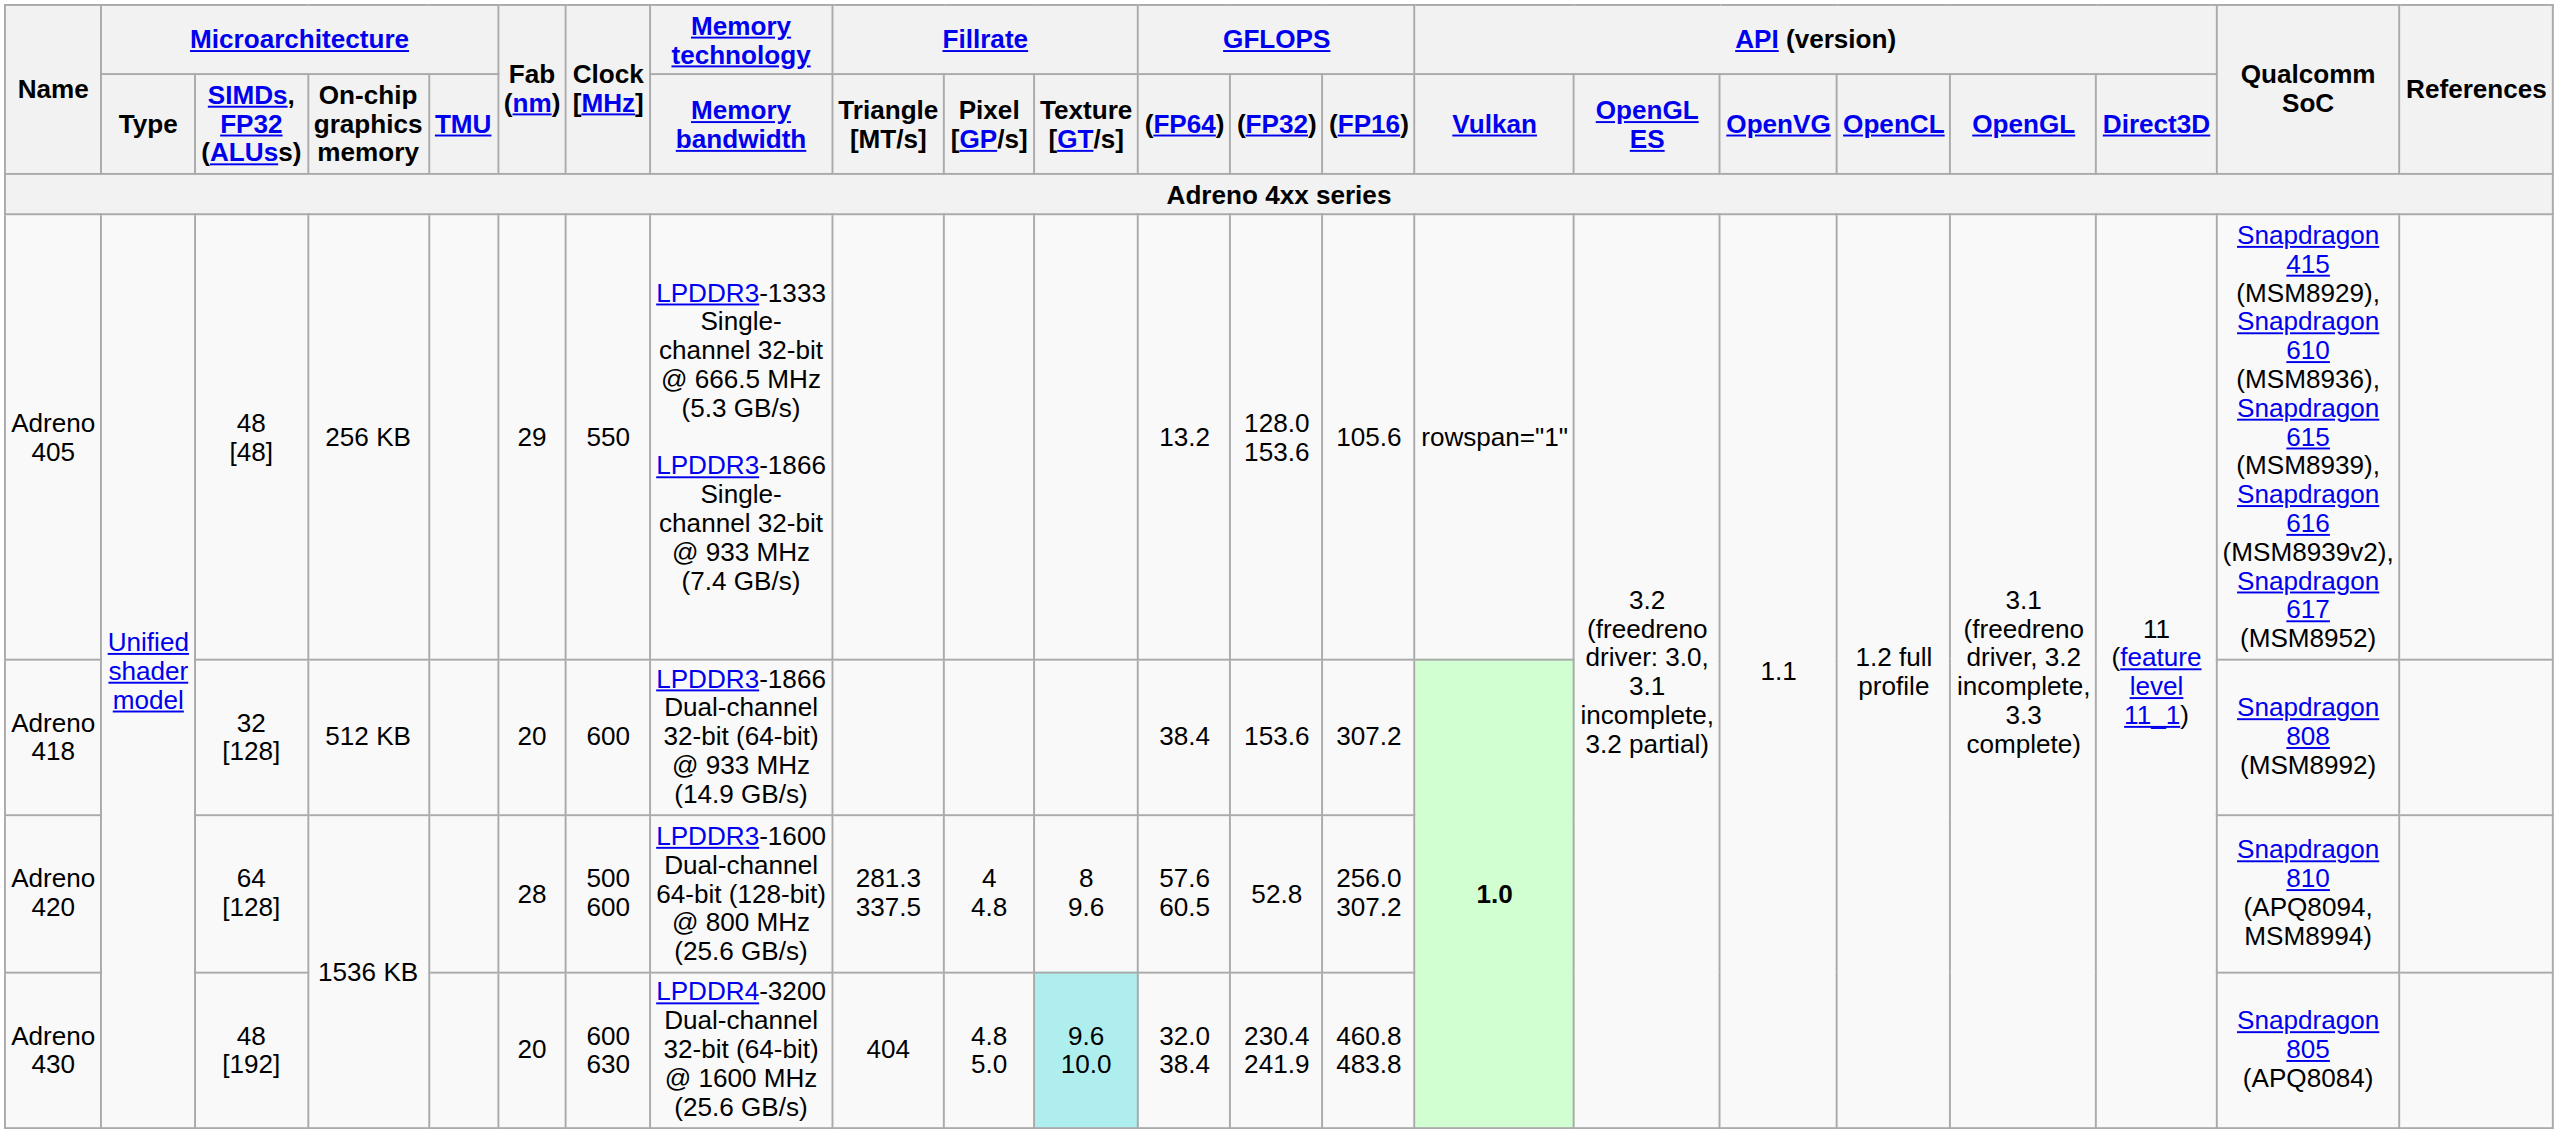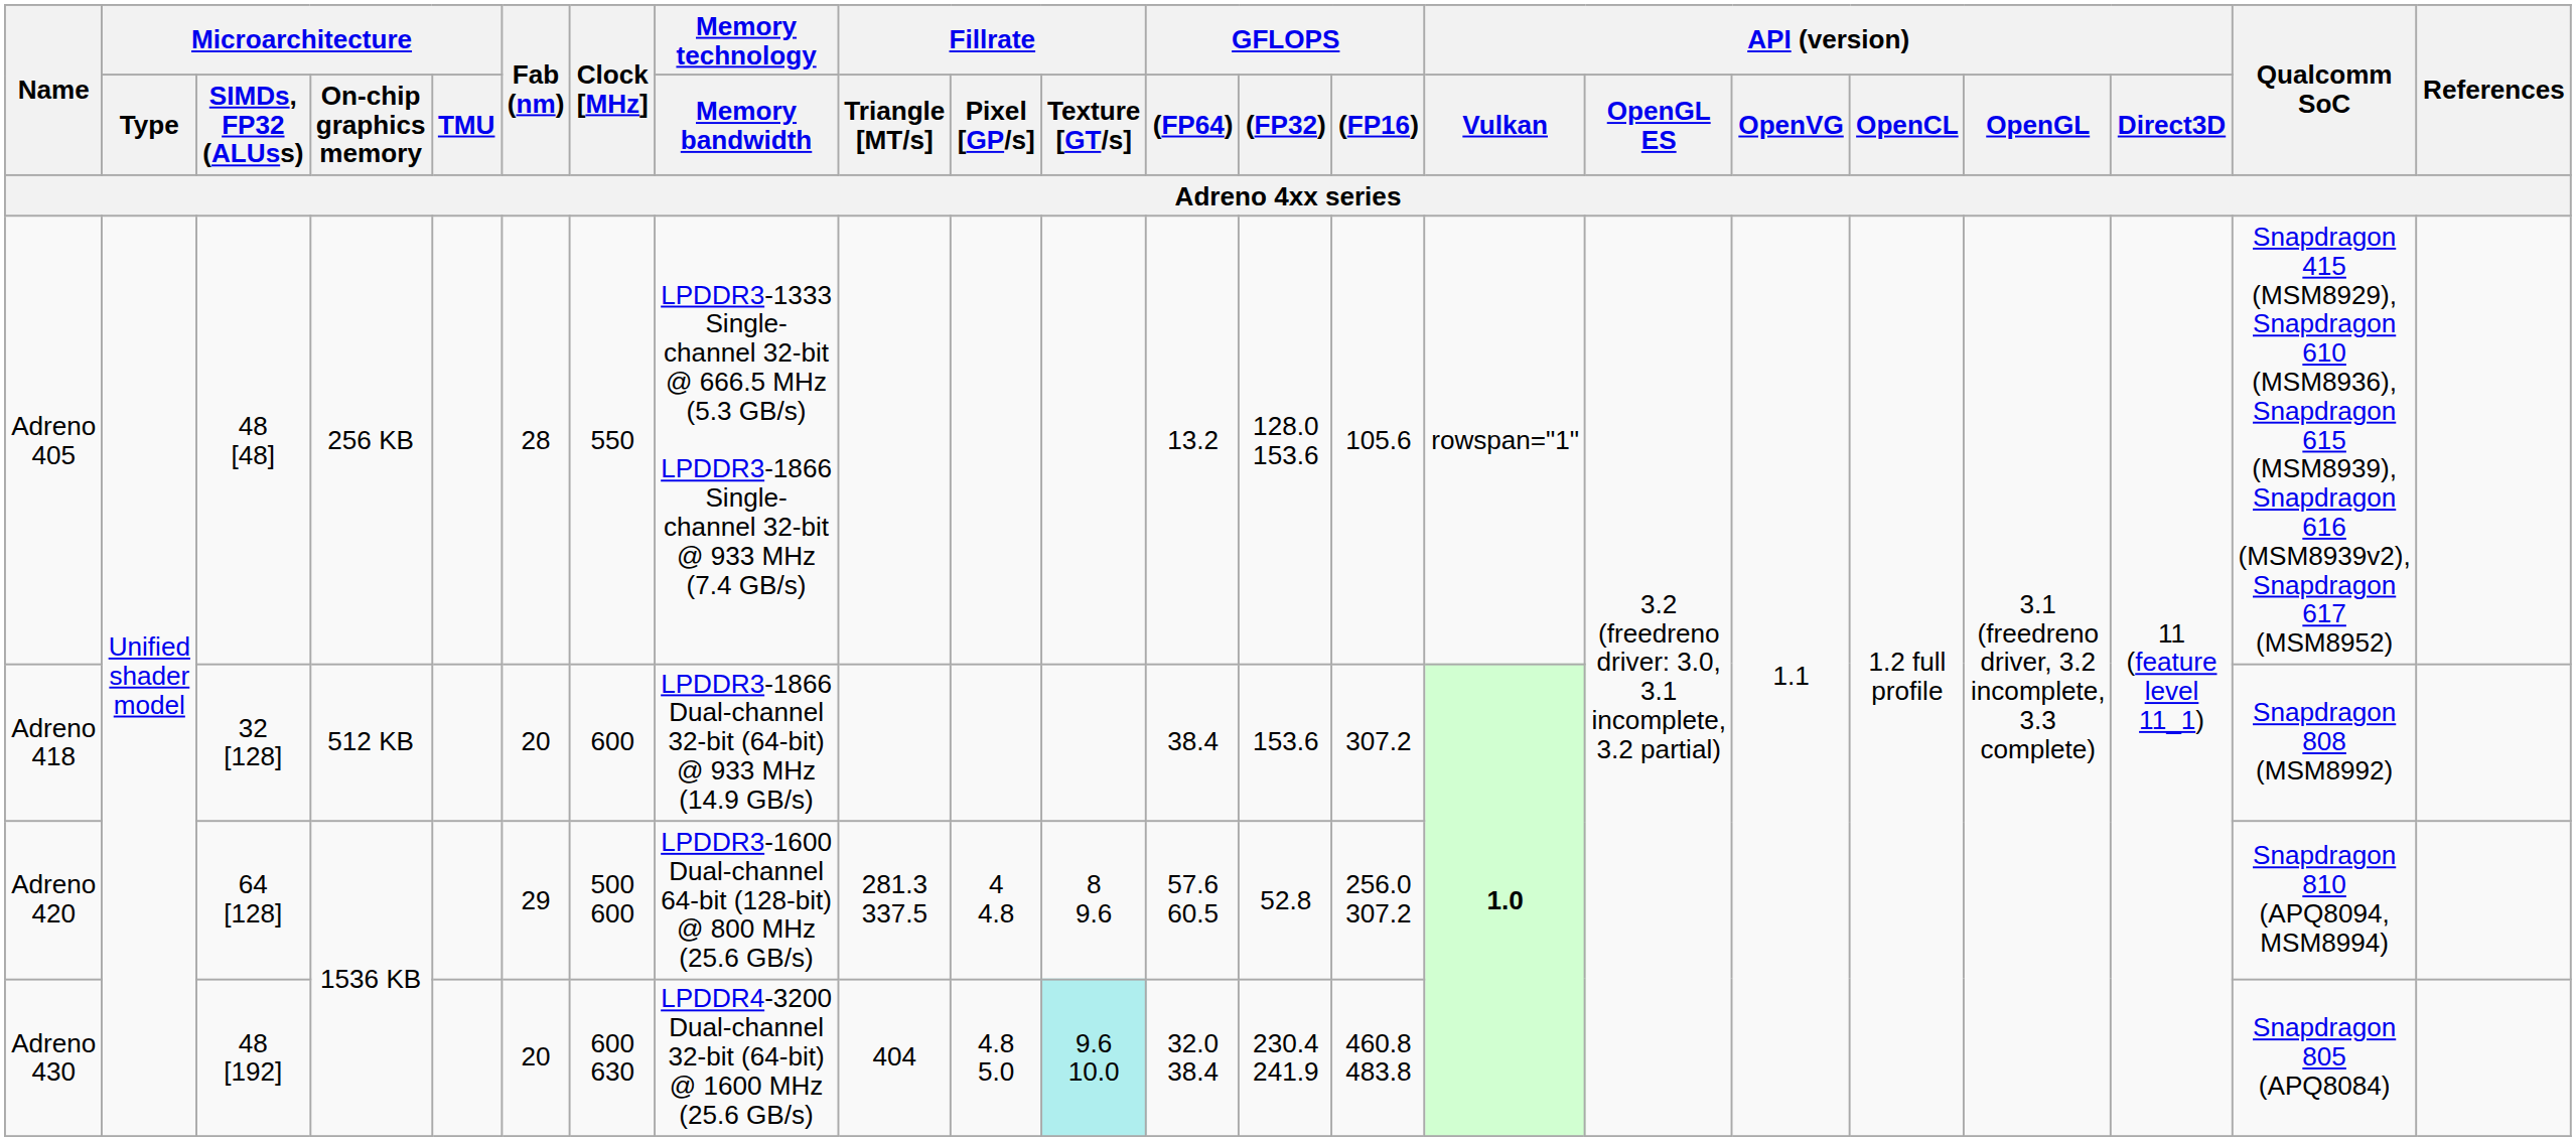Adreno 405 | Fab (nm): 29 -> 28
Adreno 420 | Fab (nm): 28 -> 29
